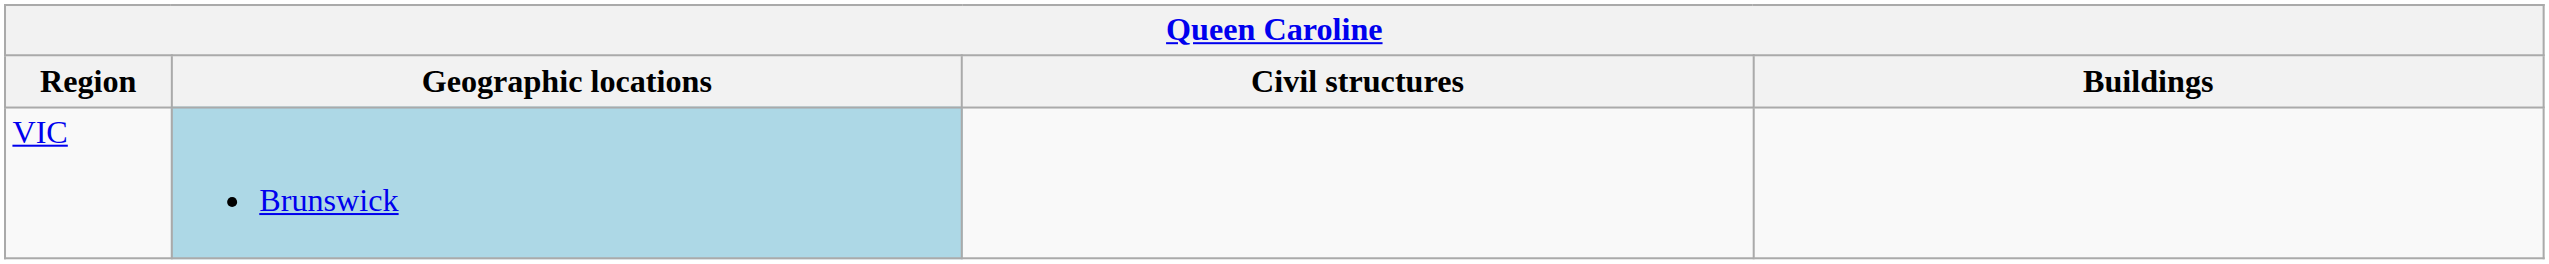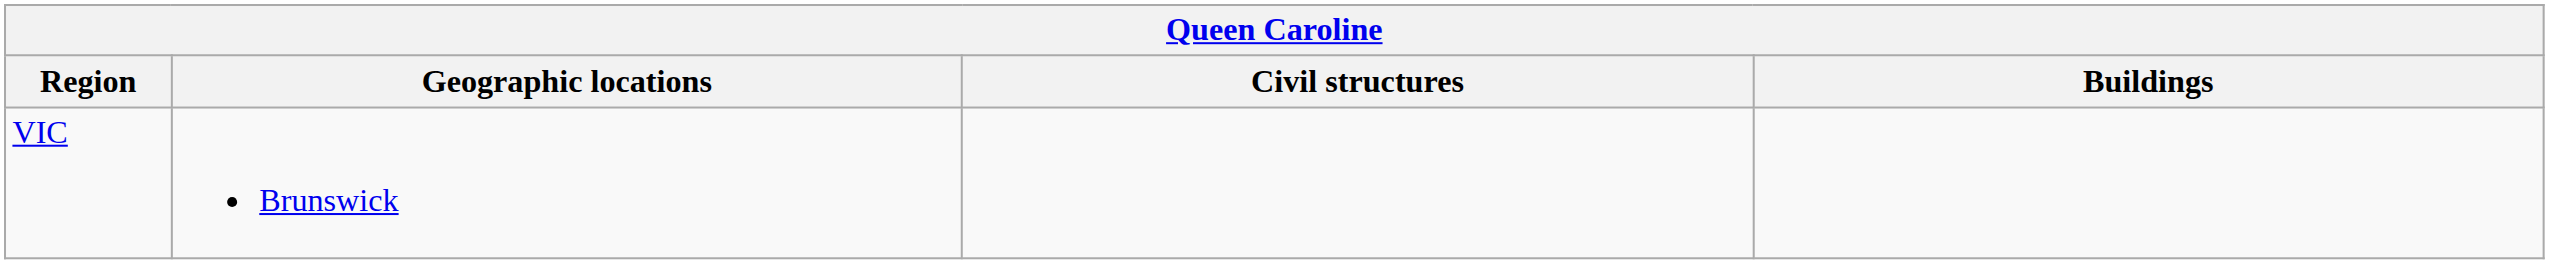VIC | Geographic locations: lightblue background -> no background
